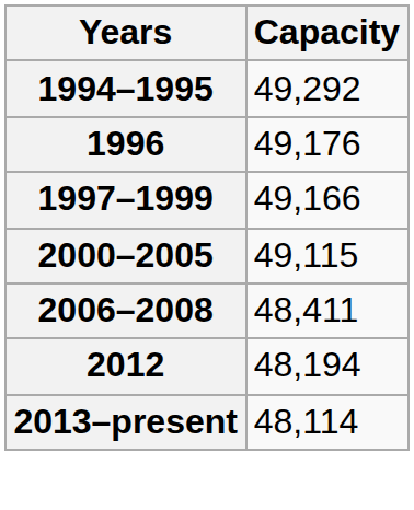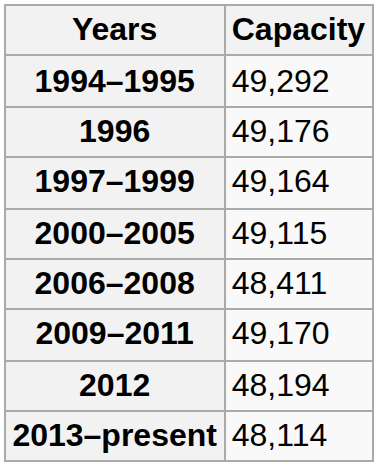1997–1999 | Capacity: 49,166 -> 49,164
+ row: 2009–2011 | 49,170
